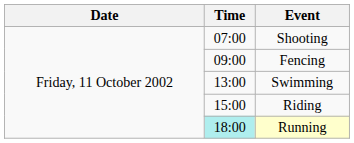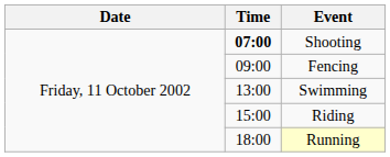Shooting | Time: normal -> bold
Running | Time: paleturquoise background -> no background
